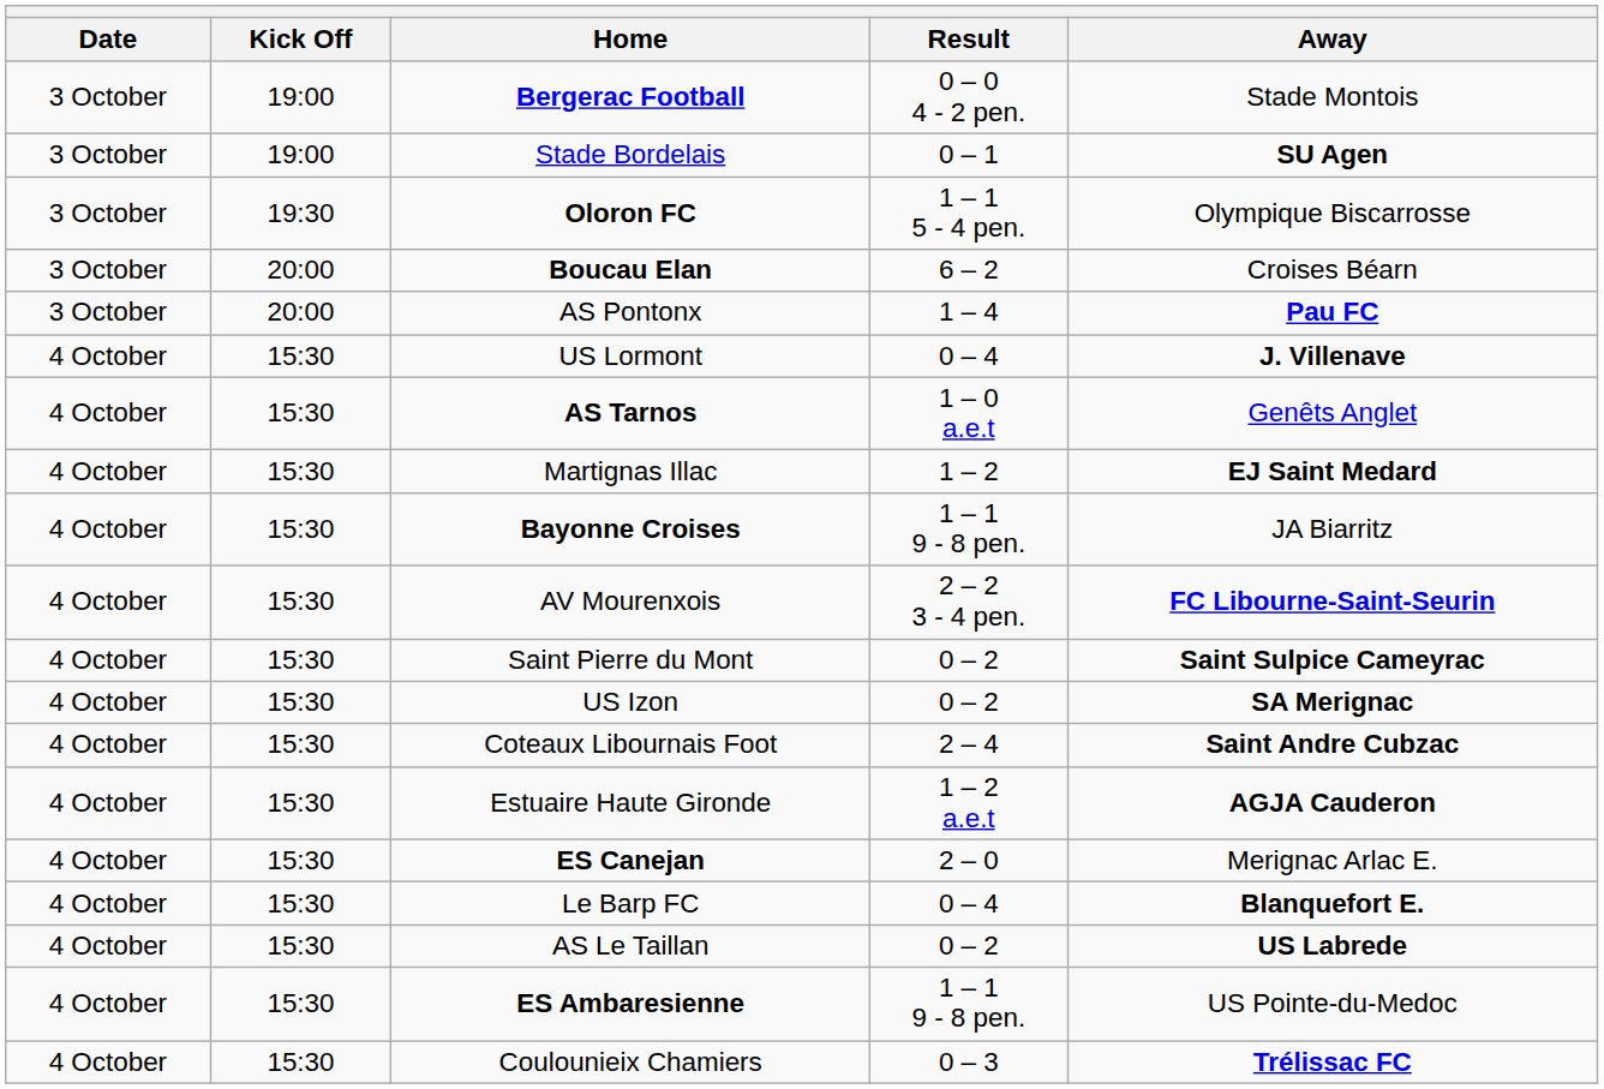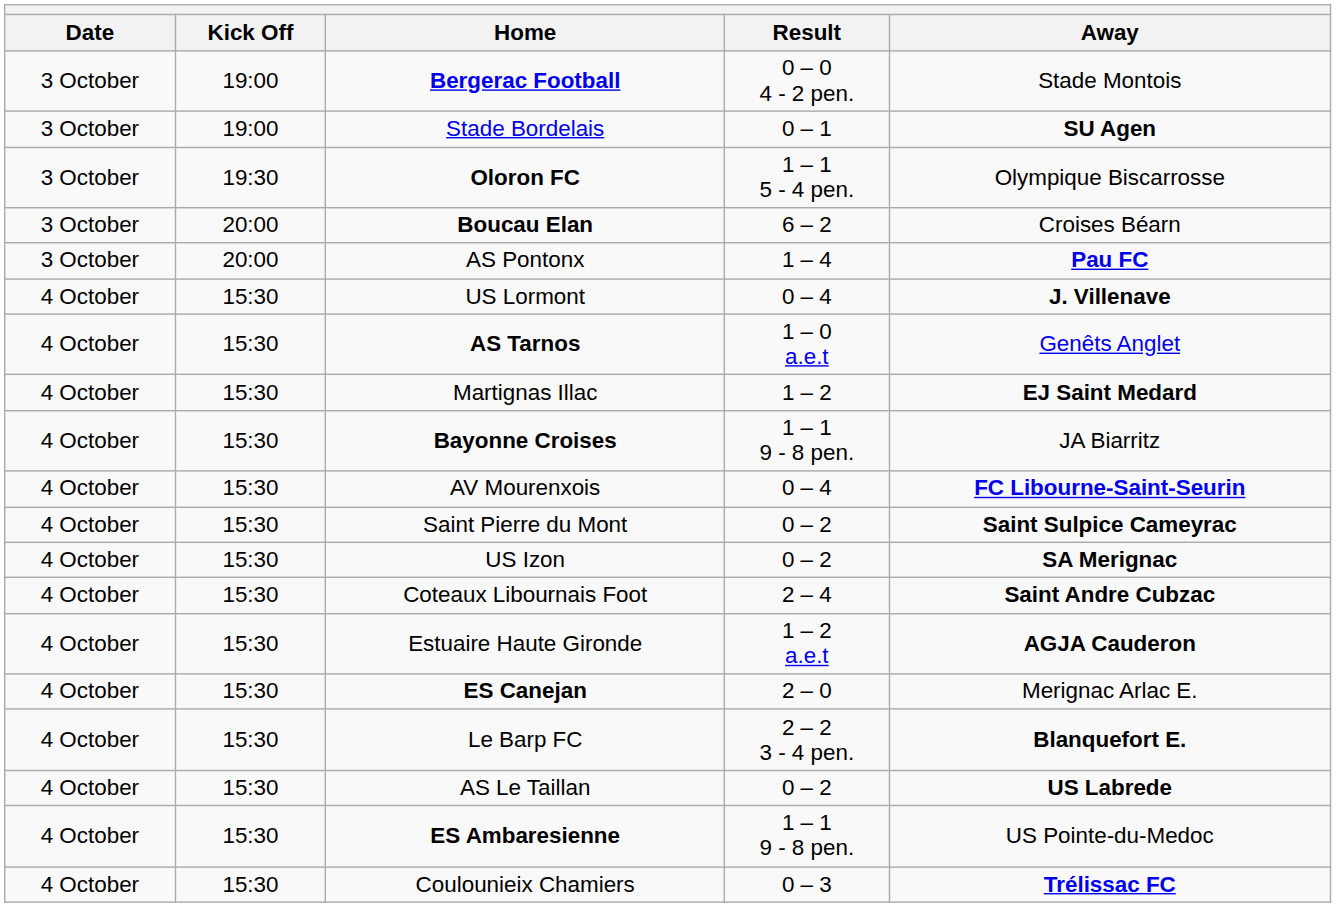AV Mourenxois | Result: 2 – 2 3 - 4 pen. -> 0 – 4
Le Barp FC | Result: 0 – 4 -> 2 – 2 3 - 4 pen.
